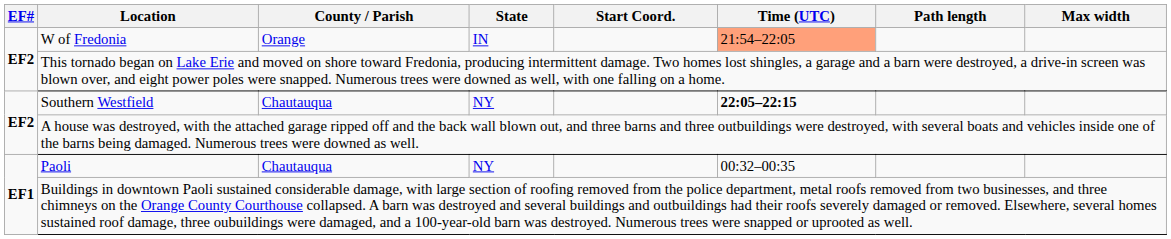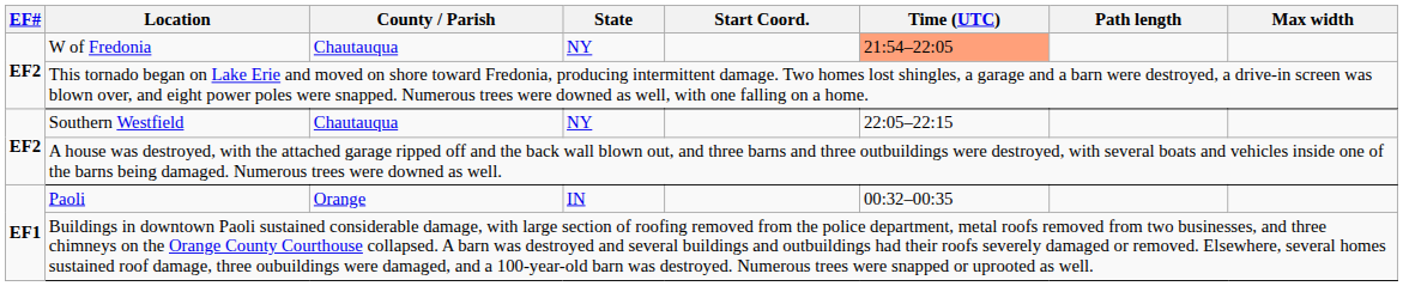W of Fredonia | County / Parish: Orange -> Chautauqua
W of Fredonia | State: IN -> NY
Southern Westfield | Time (UTC): bold -> normal
Paoli | County / Parish: Chautauqua -> Orange
Paoli | State: NY -> IN
